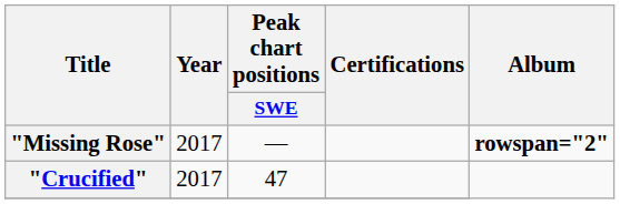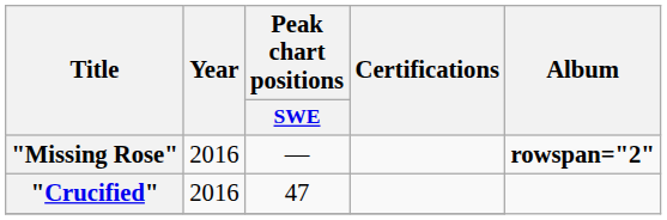"Missing Rose" | Year: 2017 -> 2016
"Crucified" | Year: 2017 -> 2016
